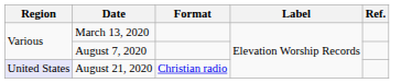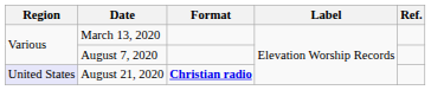August 21, 2020 | Format: normal -> bold
